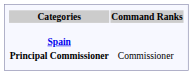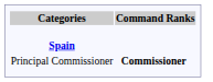Principal Commissioner | Categories: bold -> normal
Principal Commissioner | column 2: normal -> bold
